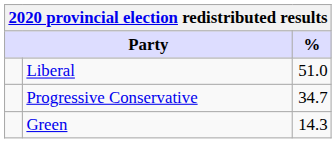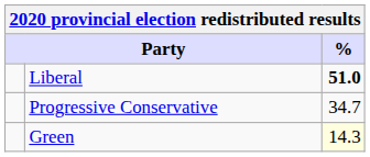Liberal | %: normal -> bold
Green | %: no background -> lightyellow background
